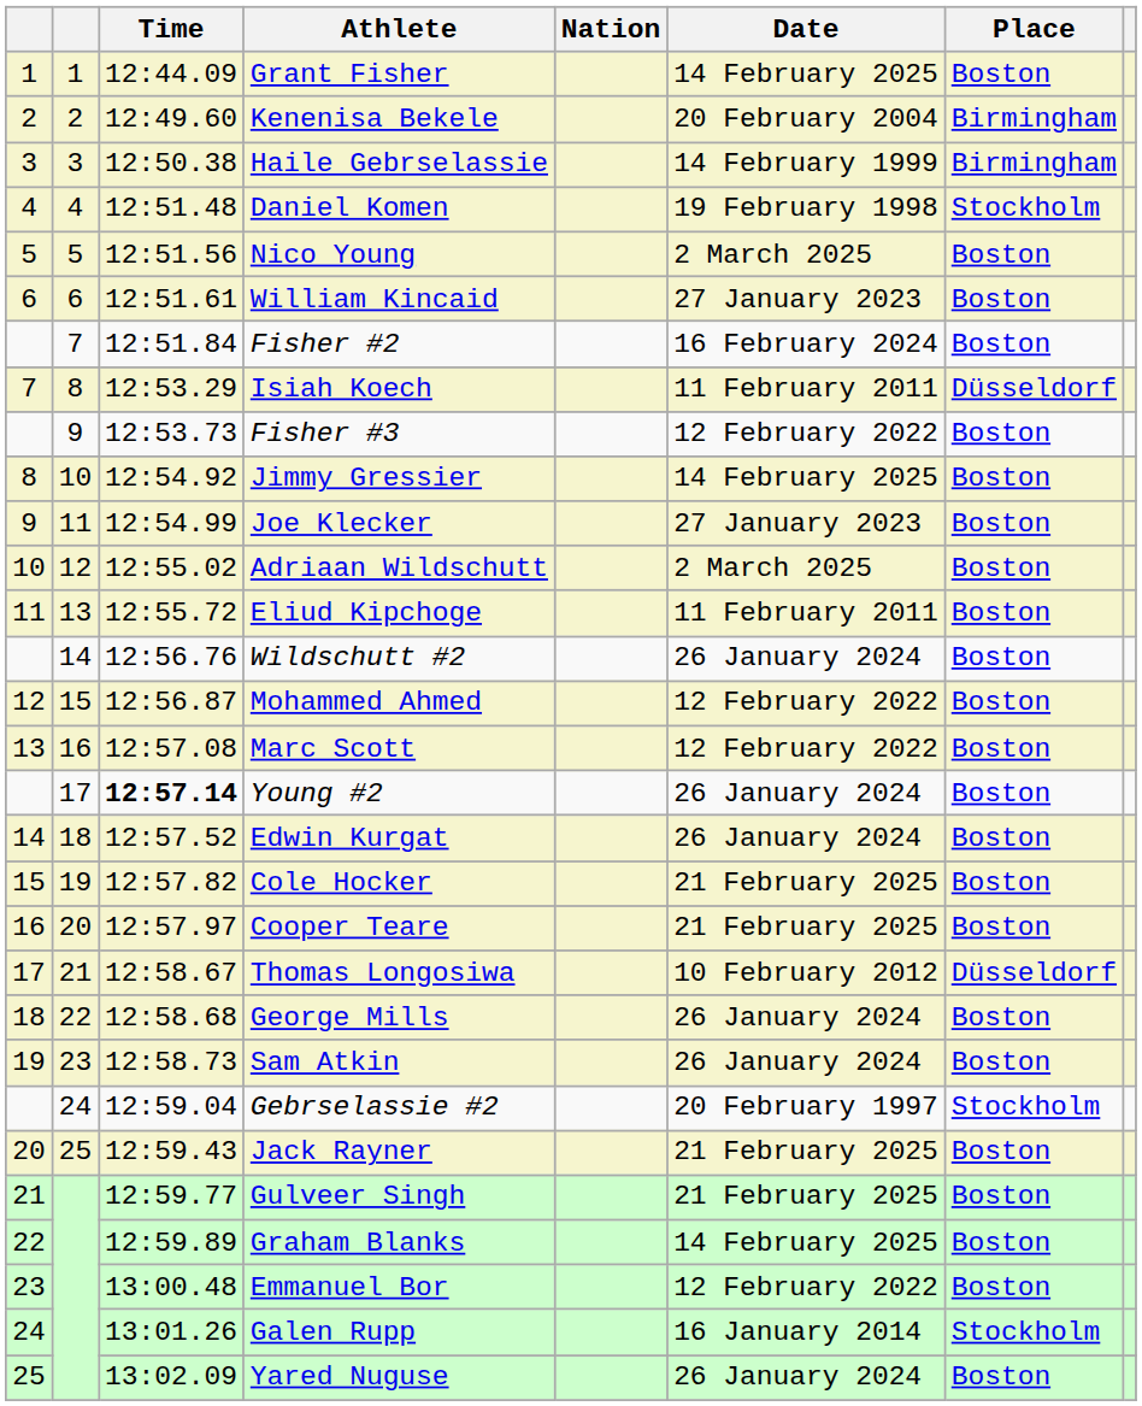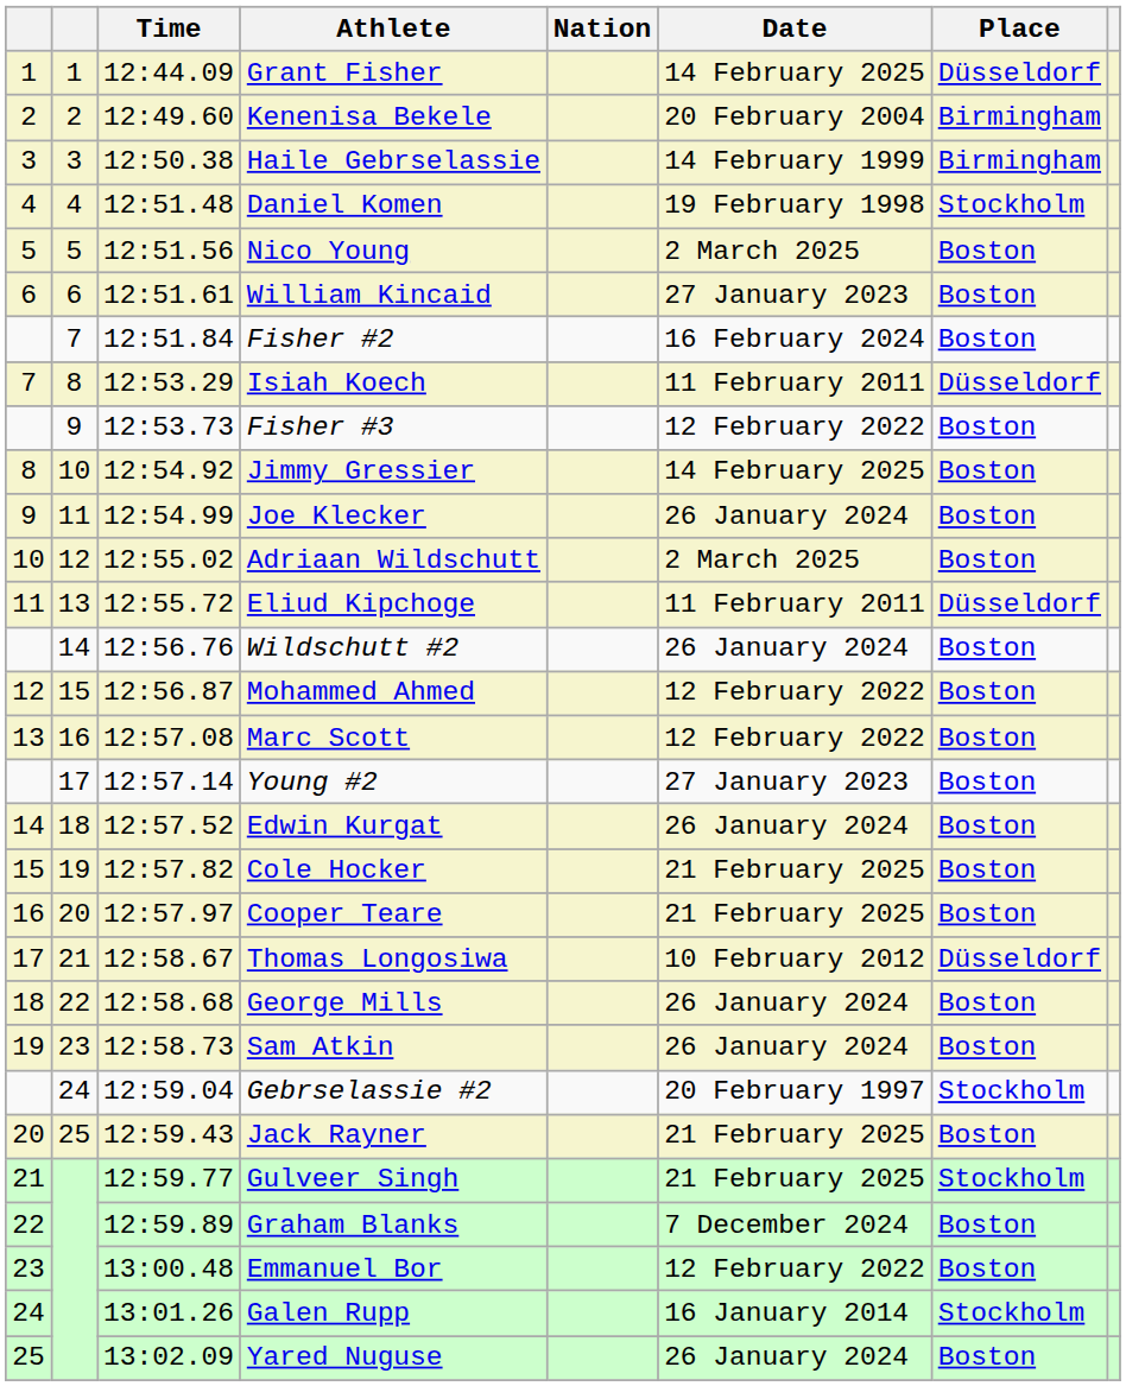Grant Fisher | Place: Boston -> Düsseldorf
Joe Klecker | Date: 27 January 2023 -> 26 January 2024
Eliud Kipchoge | Place: Boston -> Düsseldorf
Young #2 | Time: bold -> normal
Young #2 | Date: 26 January 2024 -> 27 January 2023
Gulveer Singh | Place: Boston -> Stockholm
Graham Blanks | Date: 14 February 2025 -> 7 December 2024
